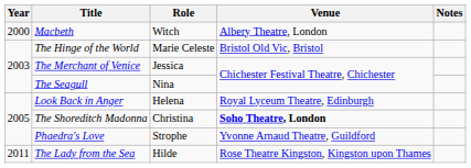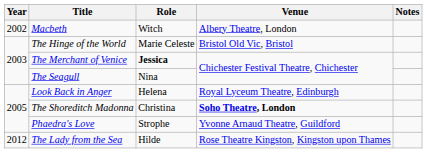Macbeth | Year: 2000 -> 2002
The Merchant of Venice | Role: normal -> bold
The Lady from the Sea | Year: 2011 -> 2012
